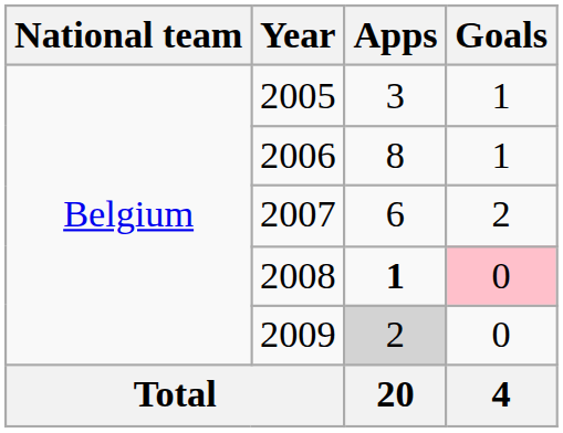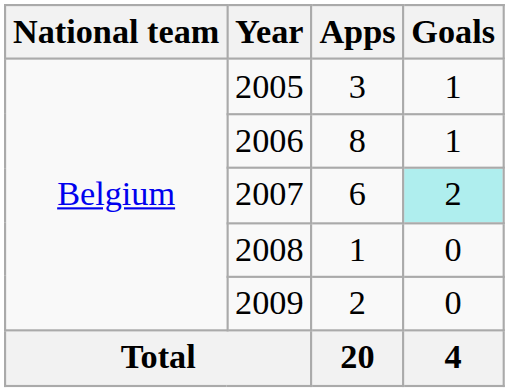2007 | Goals: no background -> paleturquoise background
2008 | Apps: bold -> normal
2008 | Goals: pink background -> no background
2009 | Apps: lightgrey background -> no background
